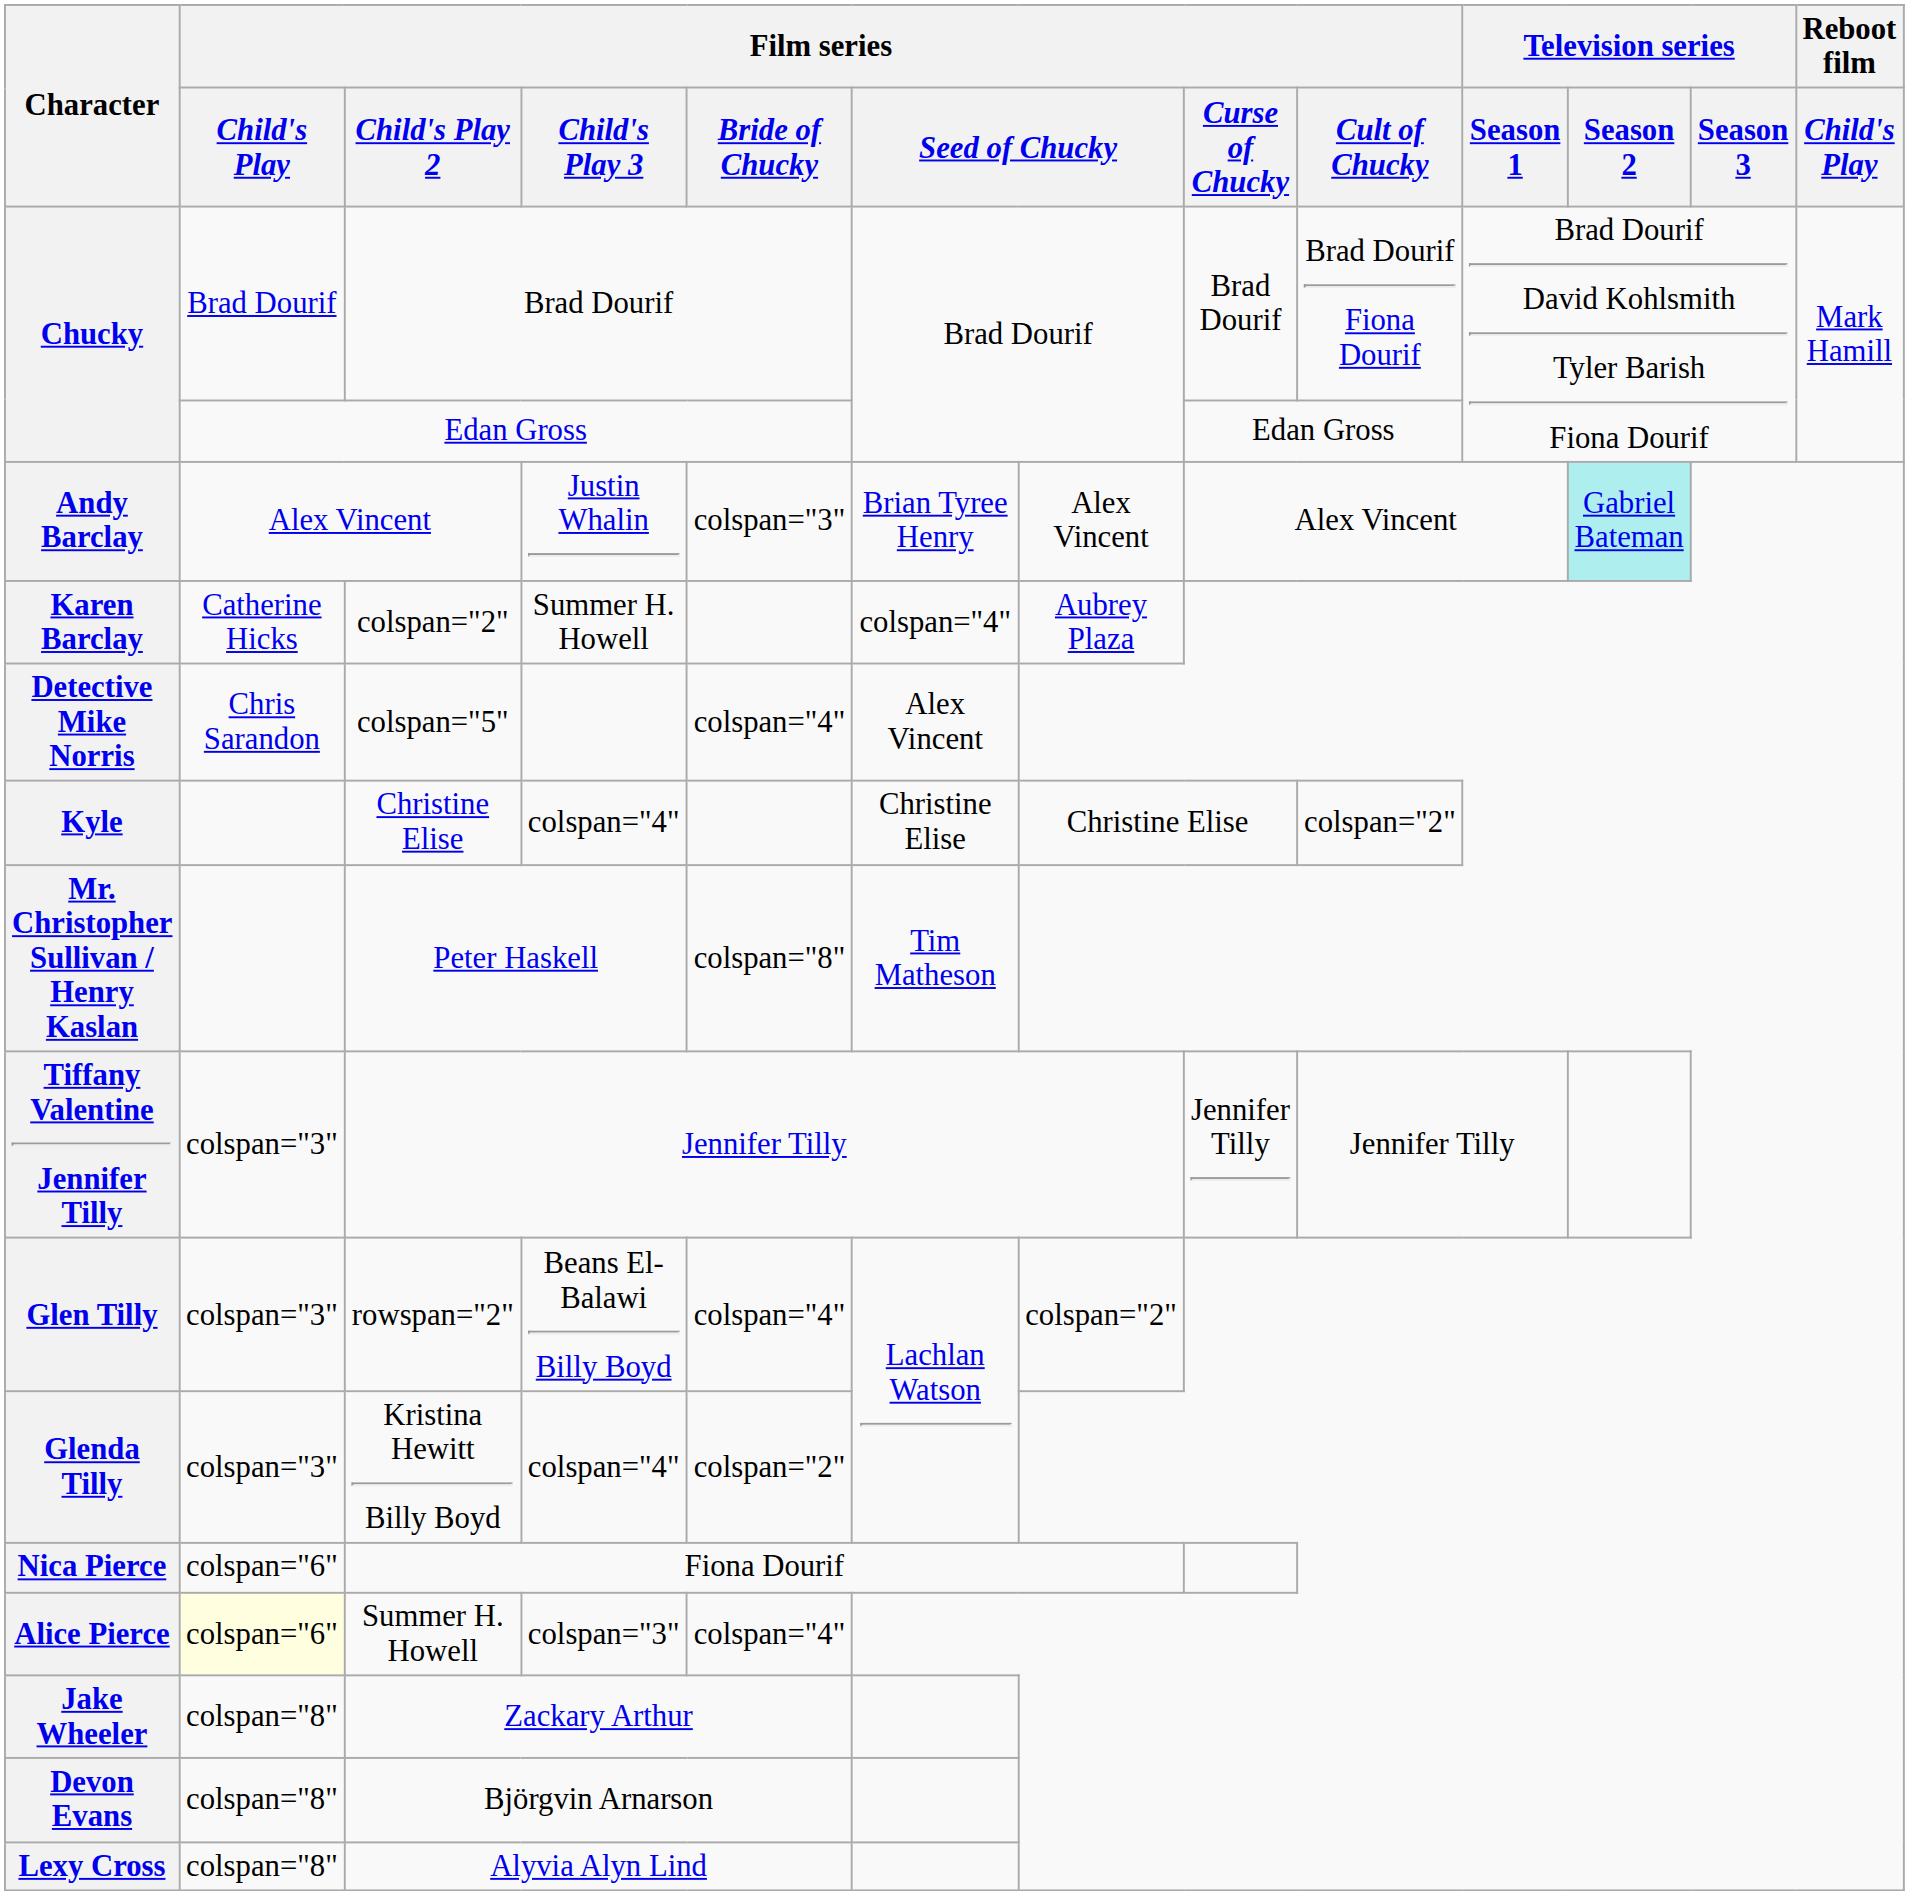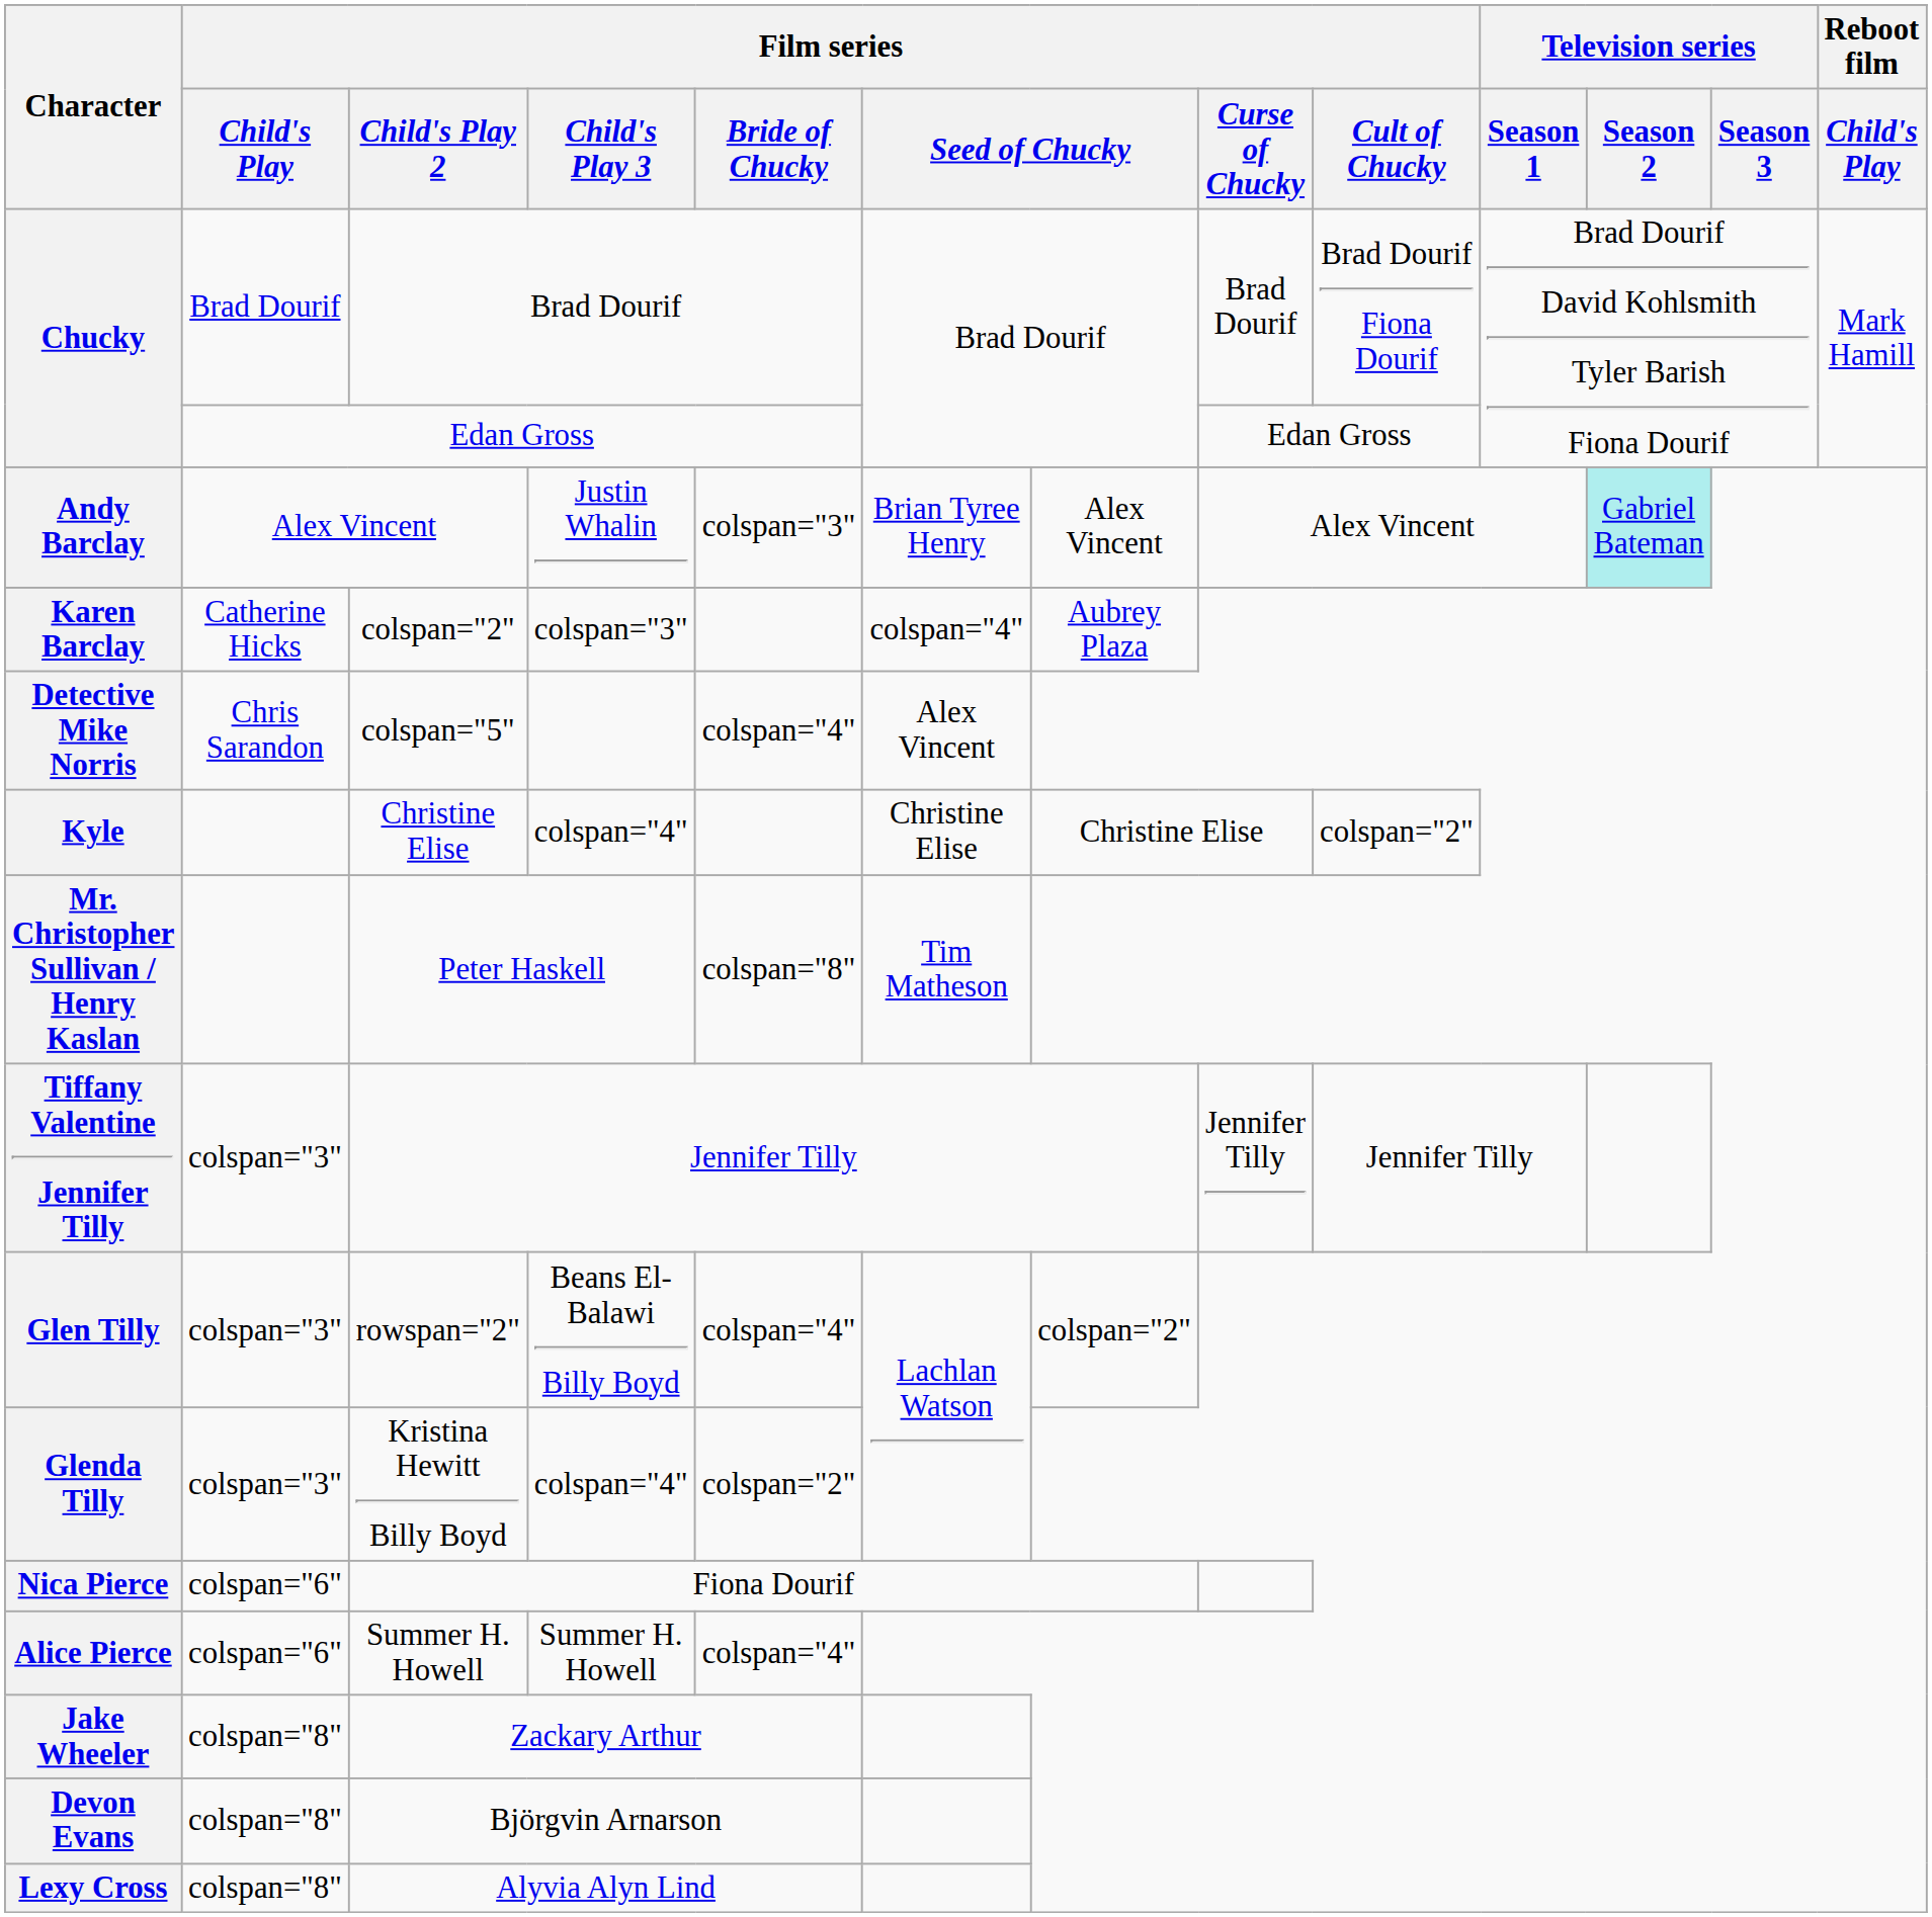Karen Barclay | Film series / Child's Play 3: Summer H. Howell -> colspan="3"
Alice Pierce | Film series / Child's Play: lightyellow background -> no background
Alice Pierce | Film series / Child's Play 3: colspan="3" -> Summer H. Howell
